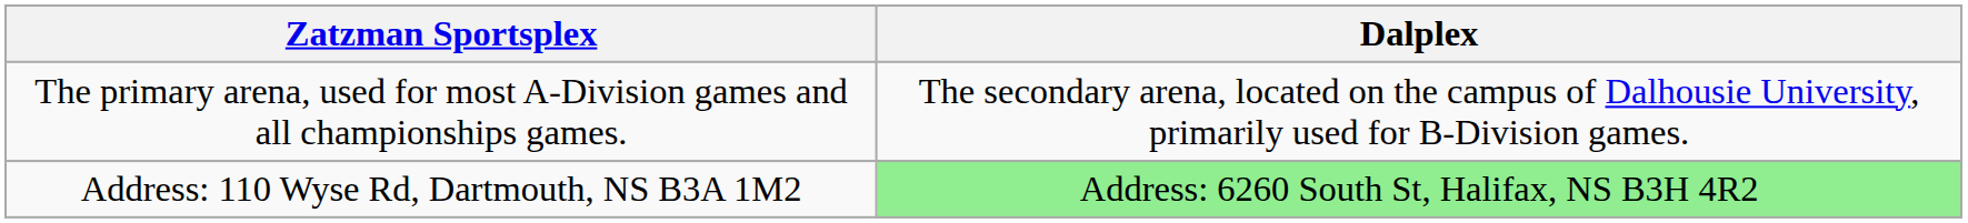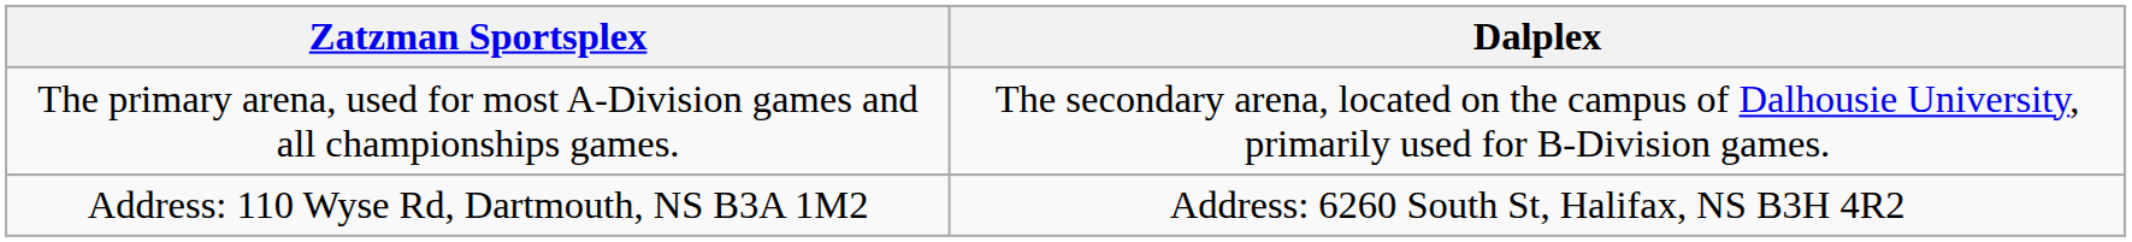Address: 110 Wyse Rd, Dartmouth, NS B3A 1M2 | Dalplex: lightgreen background -> no background
